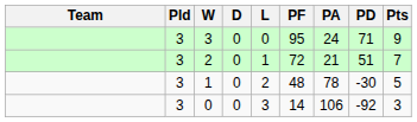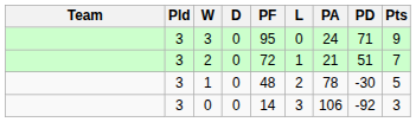columns swapped: L <-> PF
